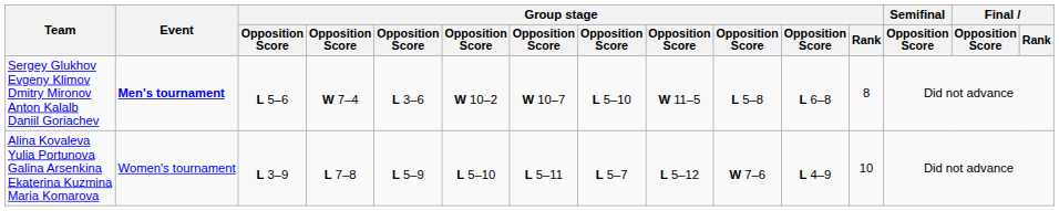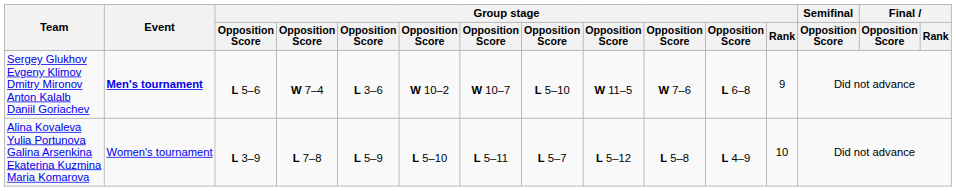row 3 | column 10: L 5–8 -> W 7–6
row 3 | Group stage / Rank: 8 -> 9
row 4 | column 10: W 7–6 -> L 5–8
